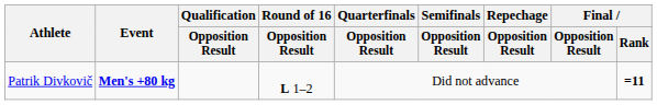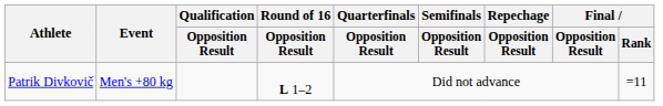Patrik Divkovič | Event: bold -> normal
Patrik Divkovič | Final / Rank: bold -> normal
